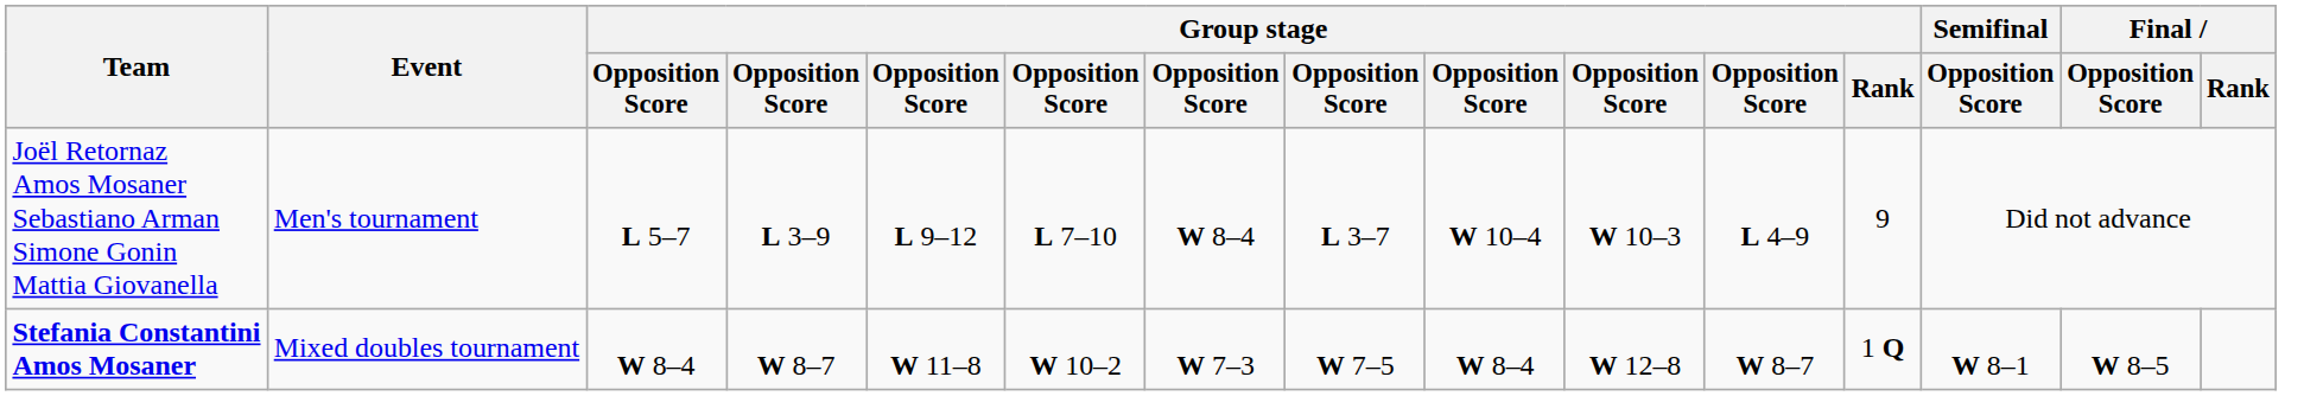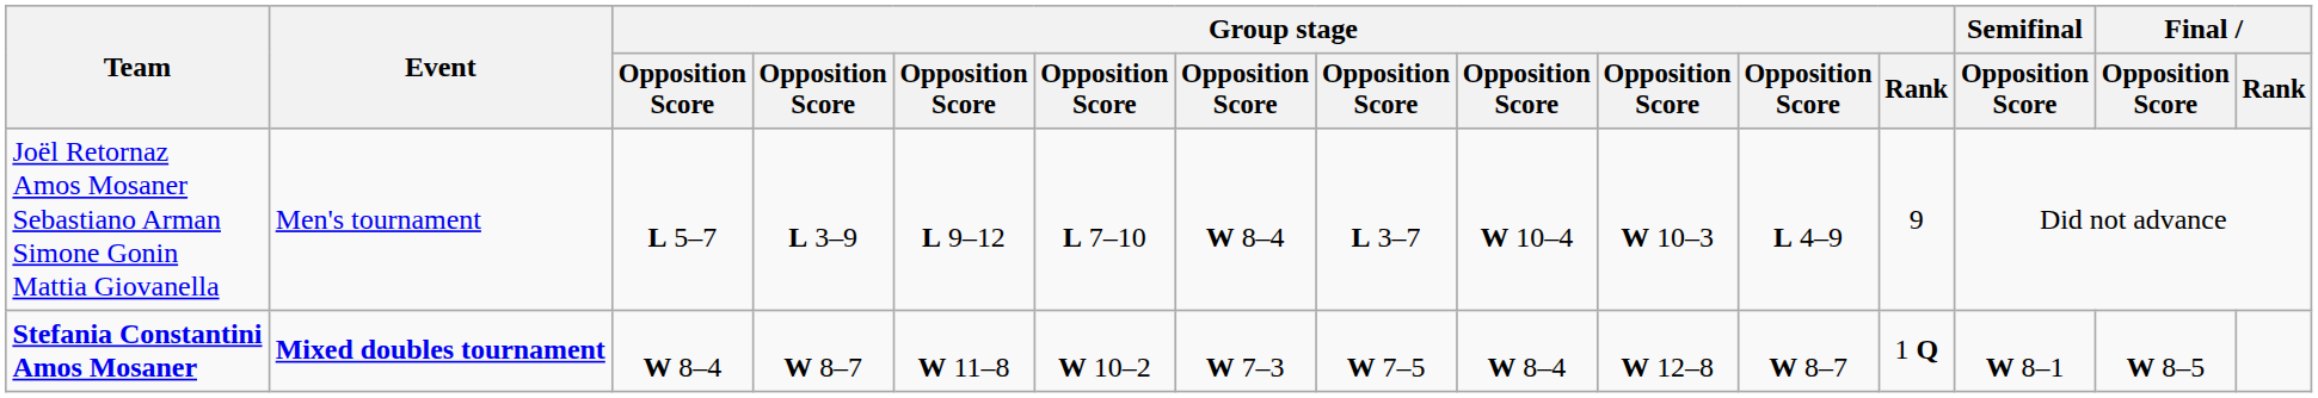Stefania Constantini Amos Mosaner | Event: normal -> bold
